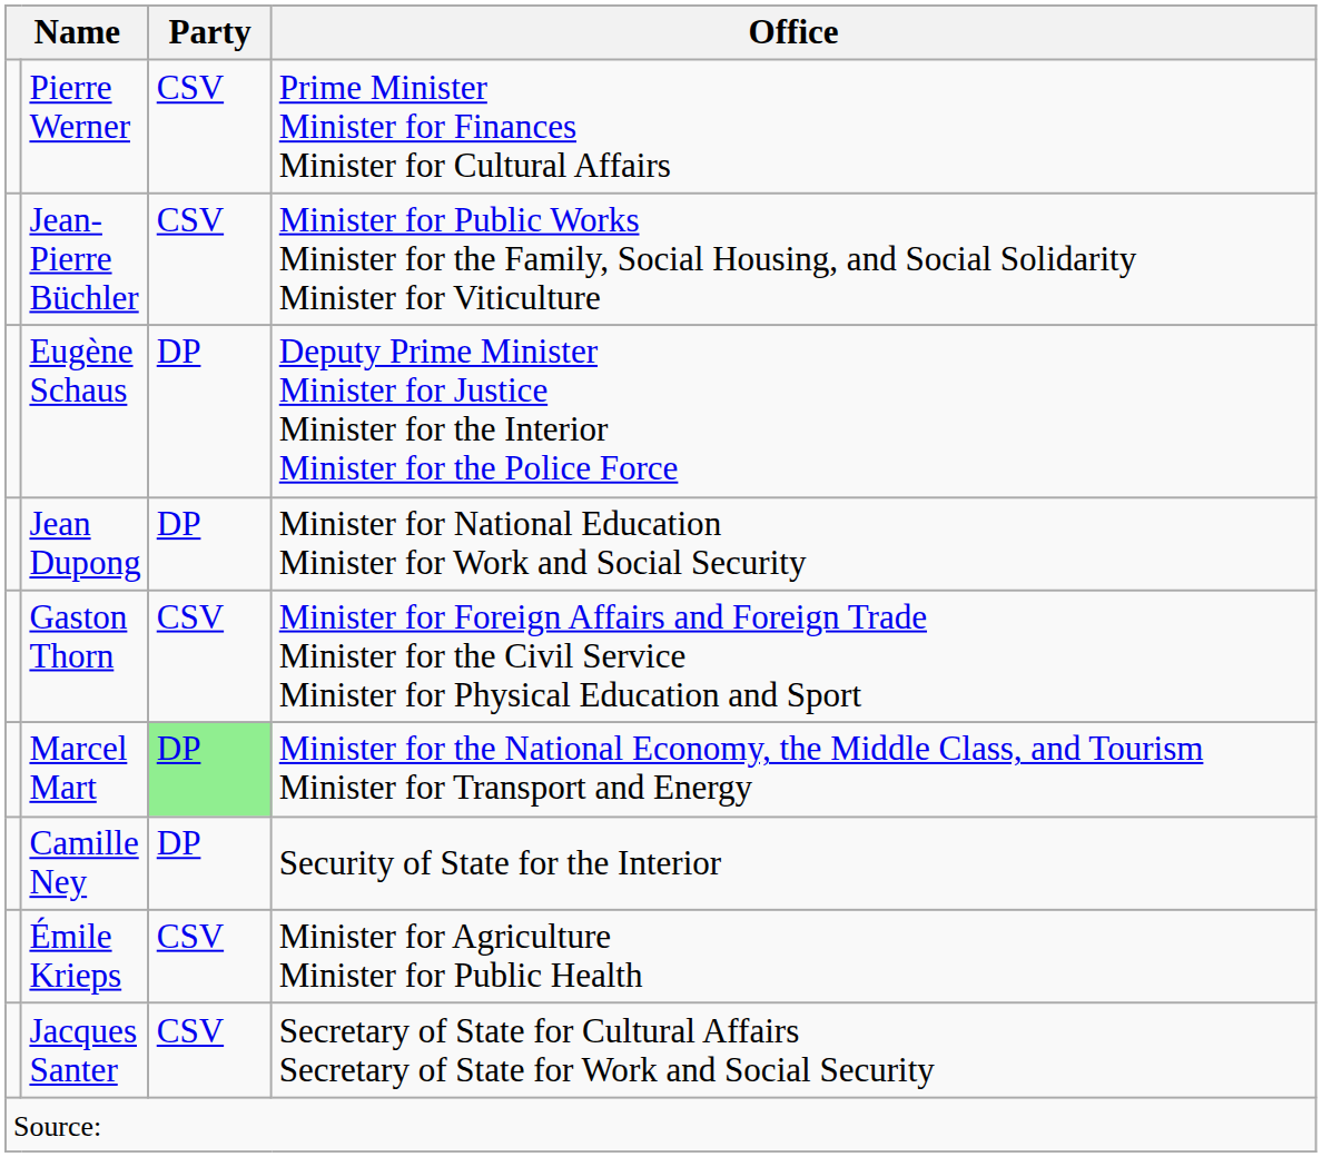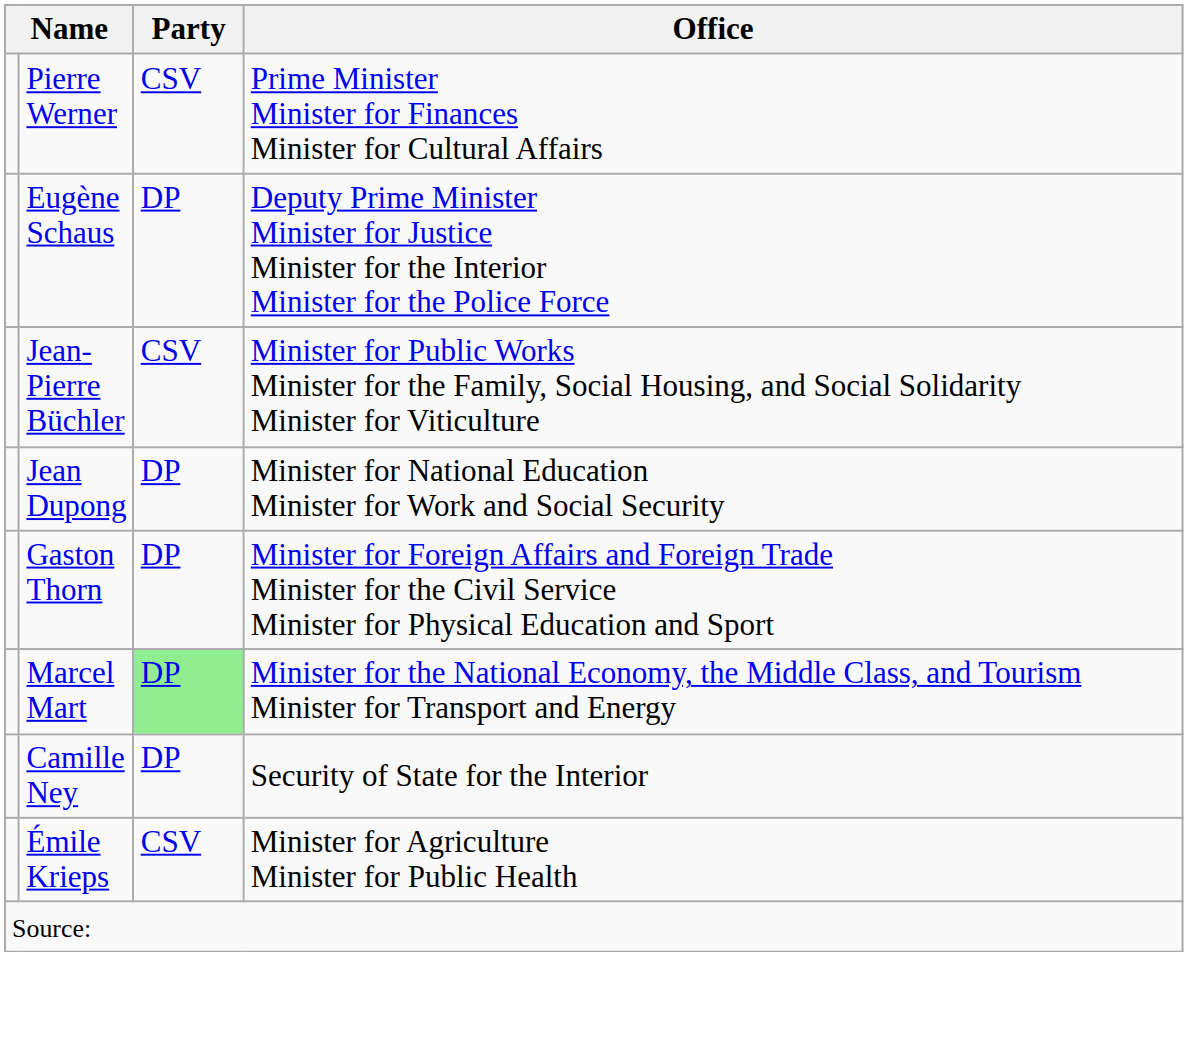rows swapped: Eugène Schaus <-> Jean-Pierre Büchler
Gaston Thorn | Party: CSV -> DP
- row: Jacques Santer | CSV | Secretary of State for Cultural Affairs Secretary of State for Work and Social Security
